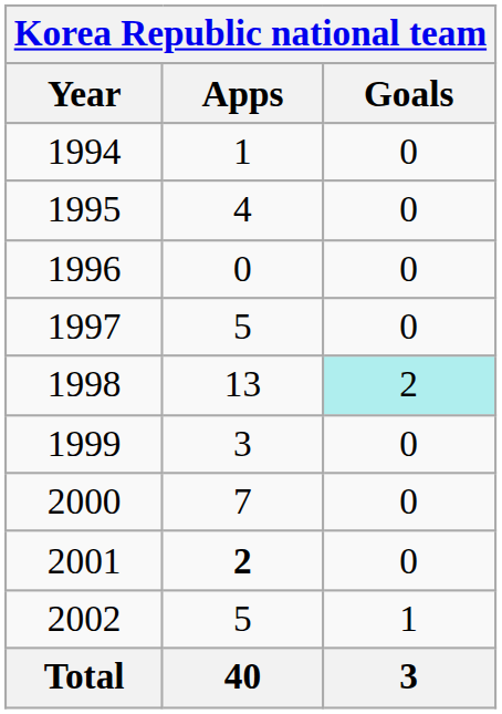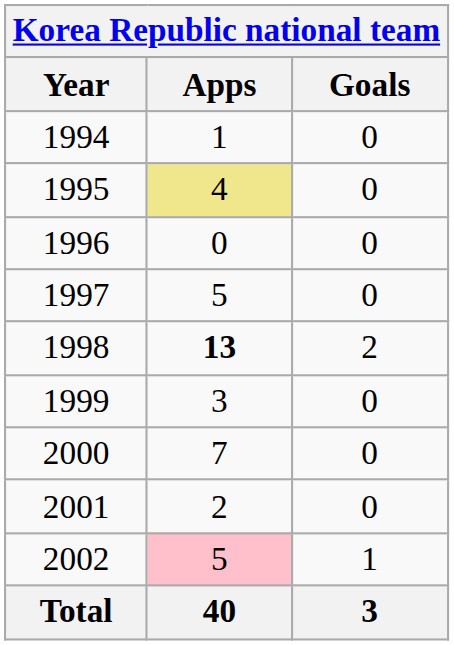1995 | Apps: no background -> khaki background
1998 | Apps: normal -> bold
1998 | Goals: paleturquoise background -> no background
2001 | Apps: bold -> normal
2002 | Apps: no background -> pink background
